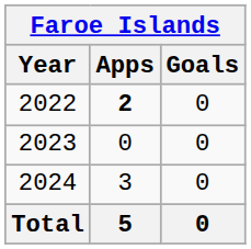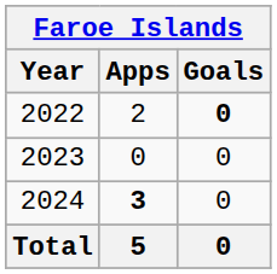2022 | Apps: bold -> normal
2022 | Goals: normal -> bold
2024 | Apps: normal -> bold
